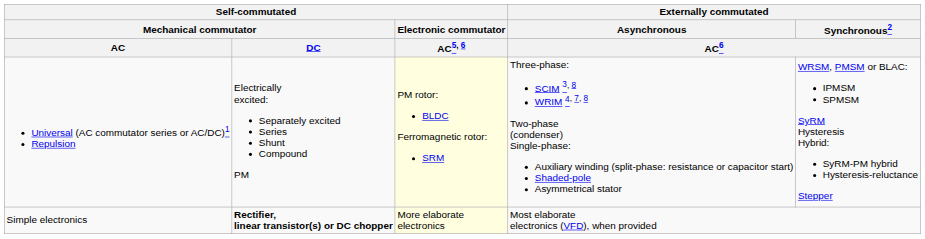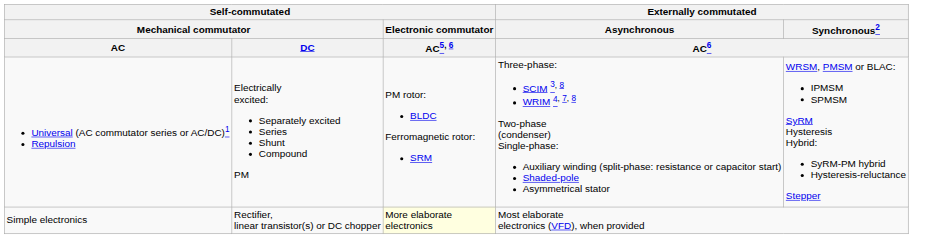Universal (AC commutator series or AC/DC)1 Repulsion | Self-commutated / Electronic commutator / AC5, 6: lightyellow background -> no background
Simple electronics | Self-commutated / Mechanical commutator / DC: bold -> normal
